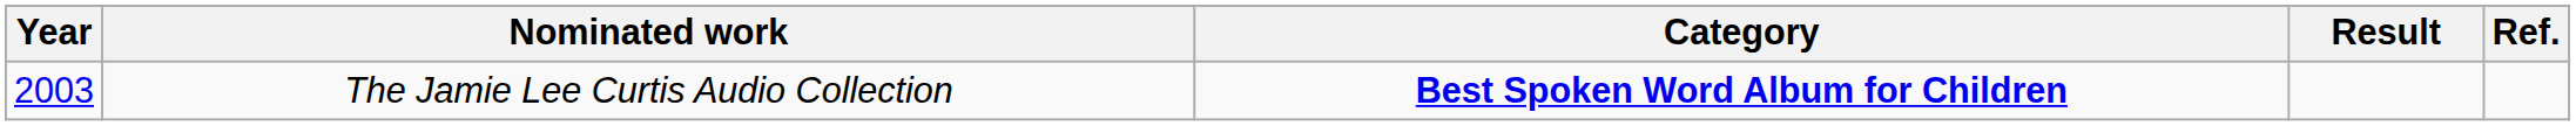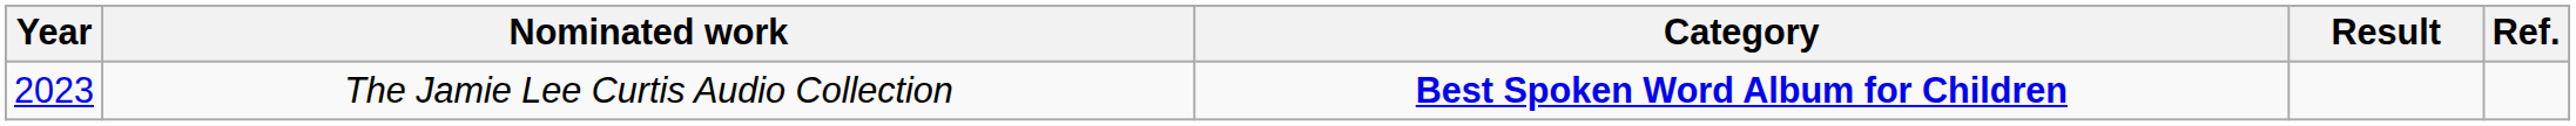The Jamie Lee Curtis Audio Collection | Year: 2003 -> 2023
